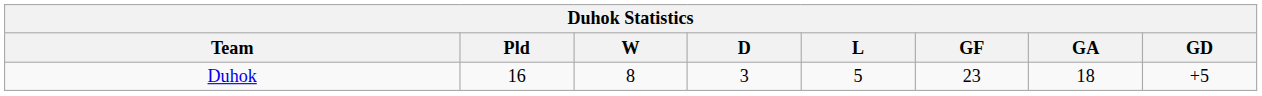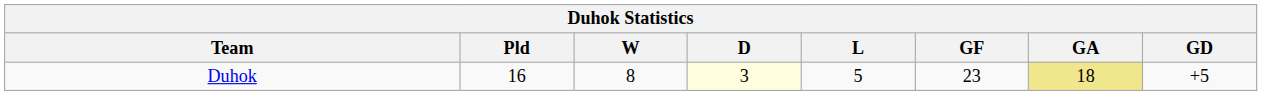Duhok | D: no background -> lightyellow background
Duhok | GA: no background -> khaki background
